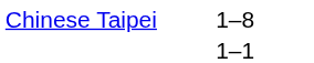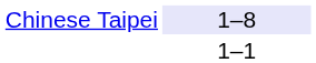Chinese Taipei | column 2: no background -> lavender background
